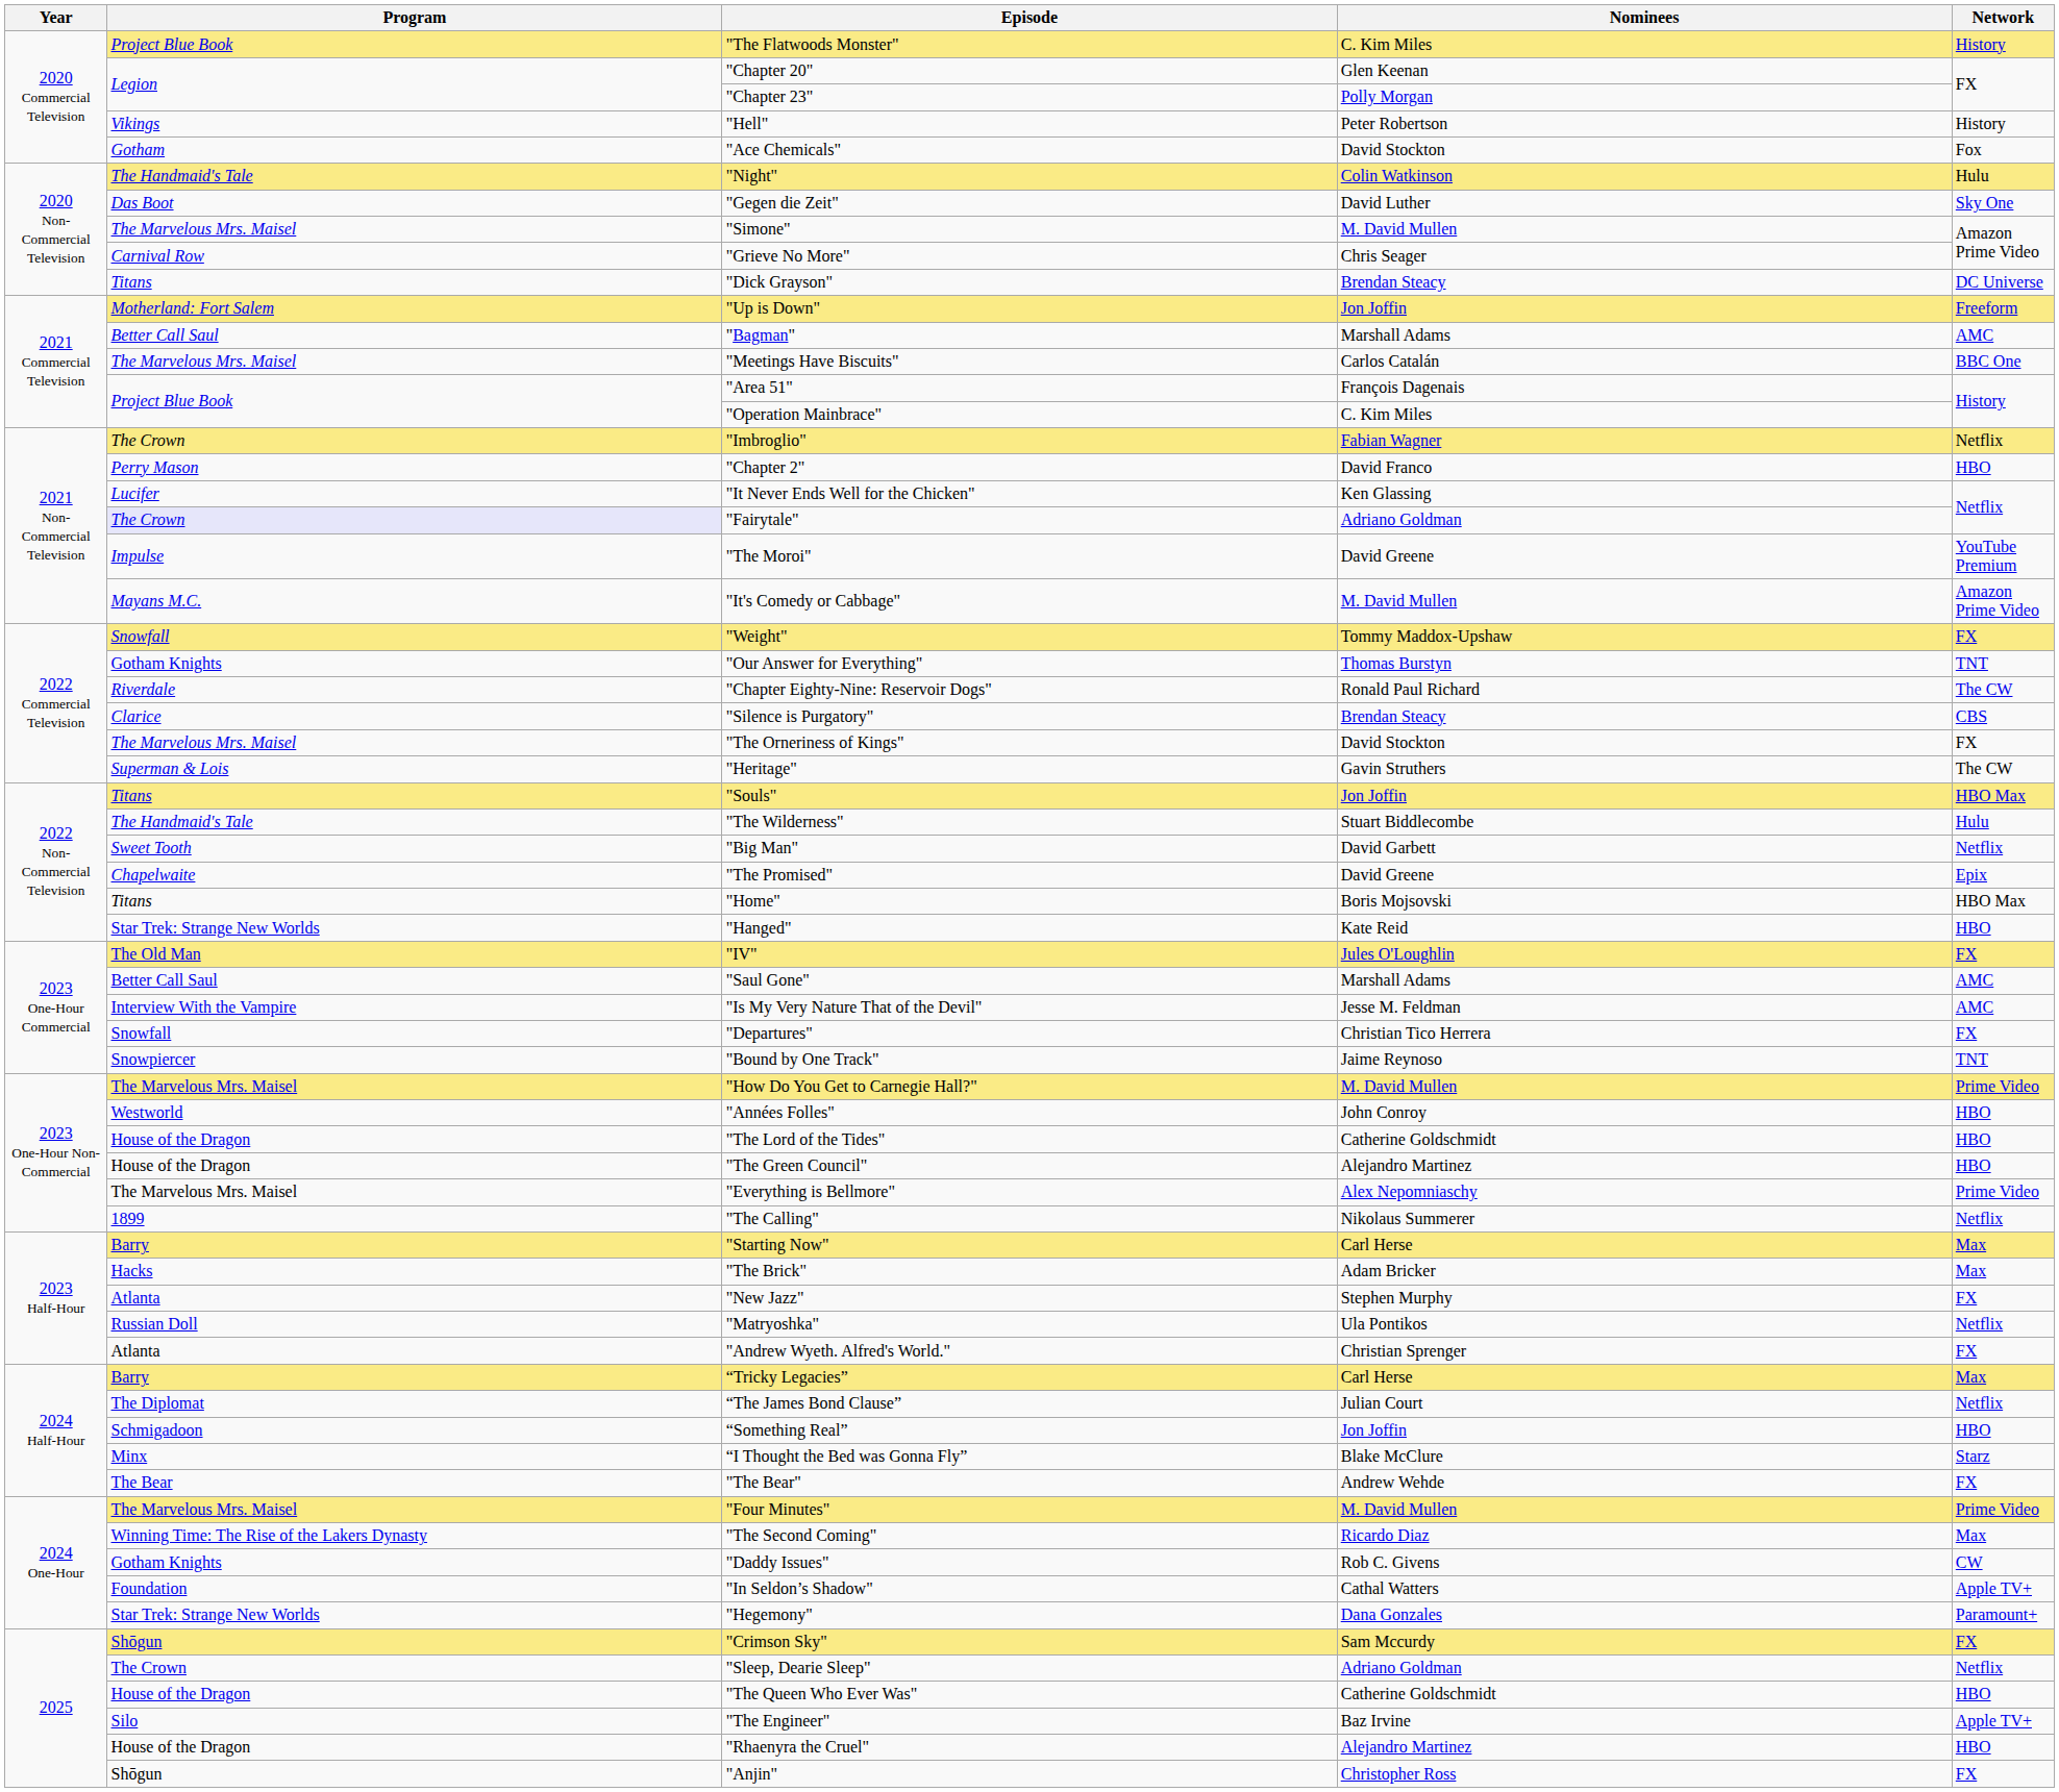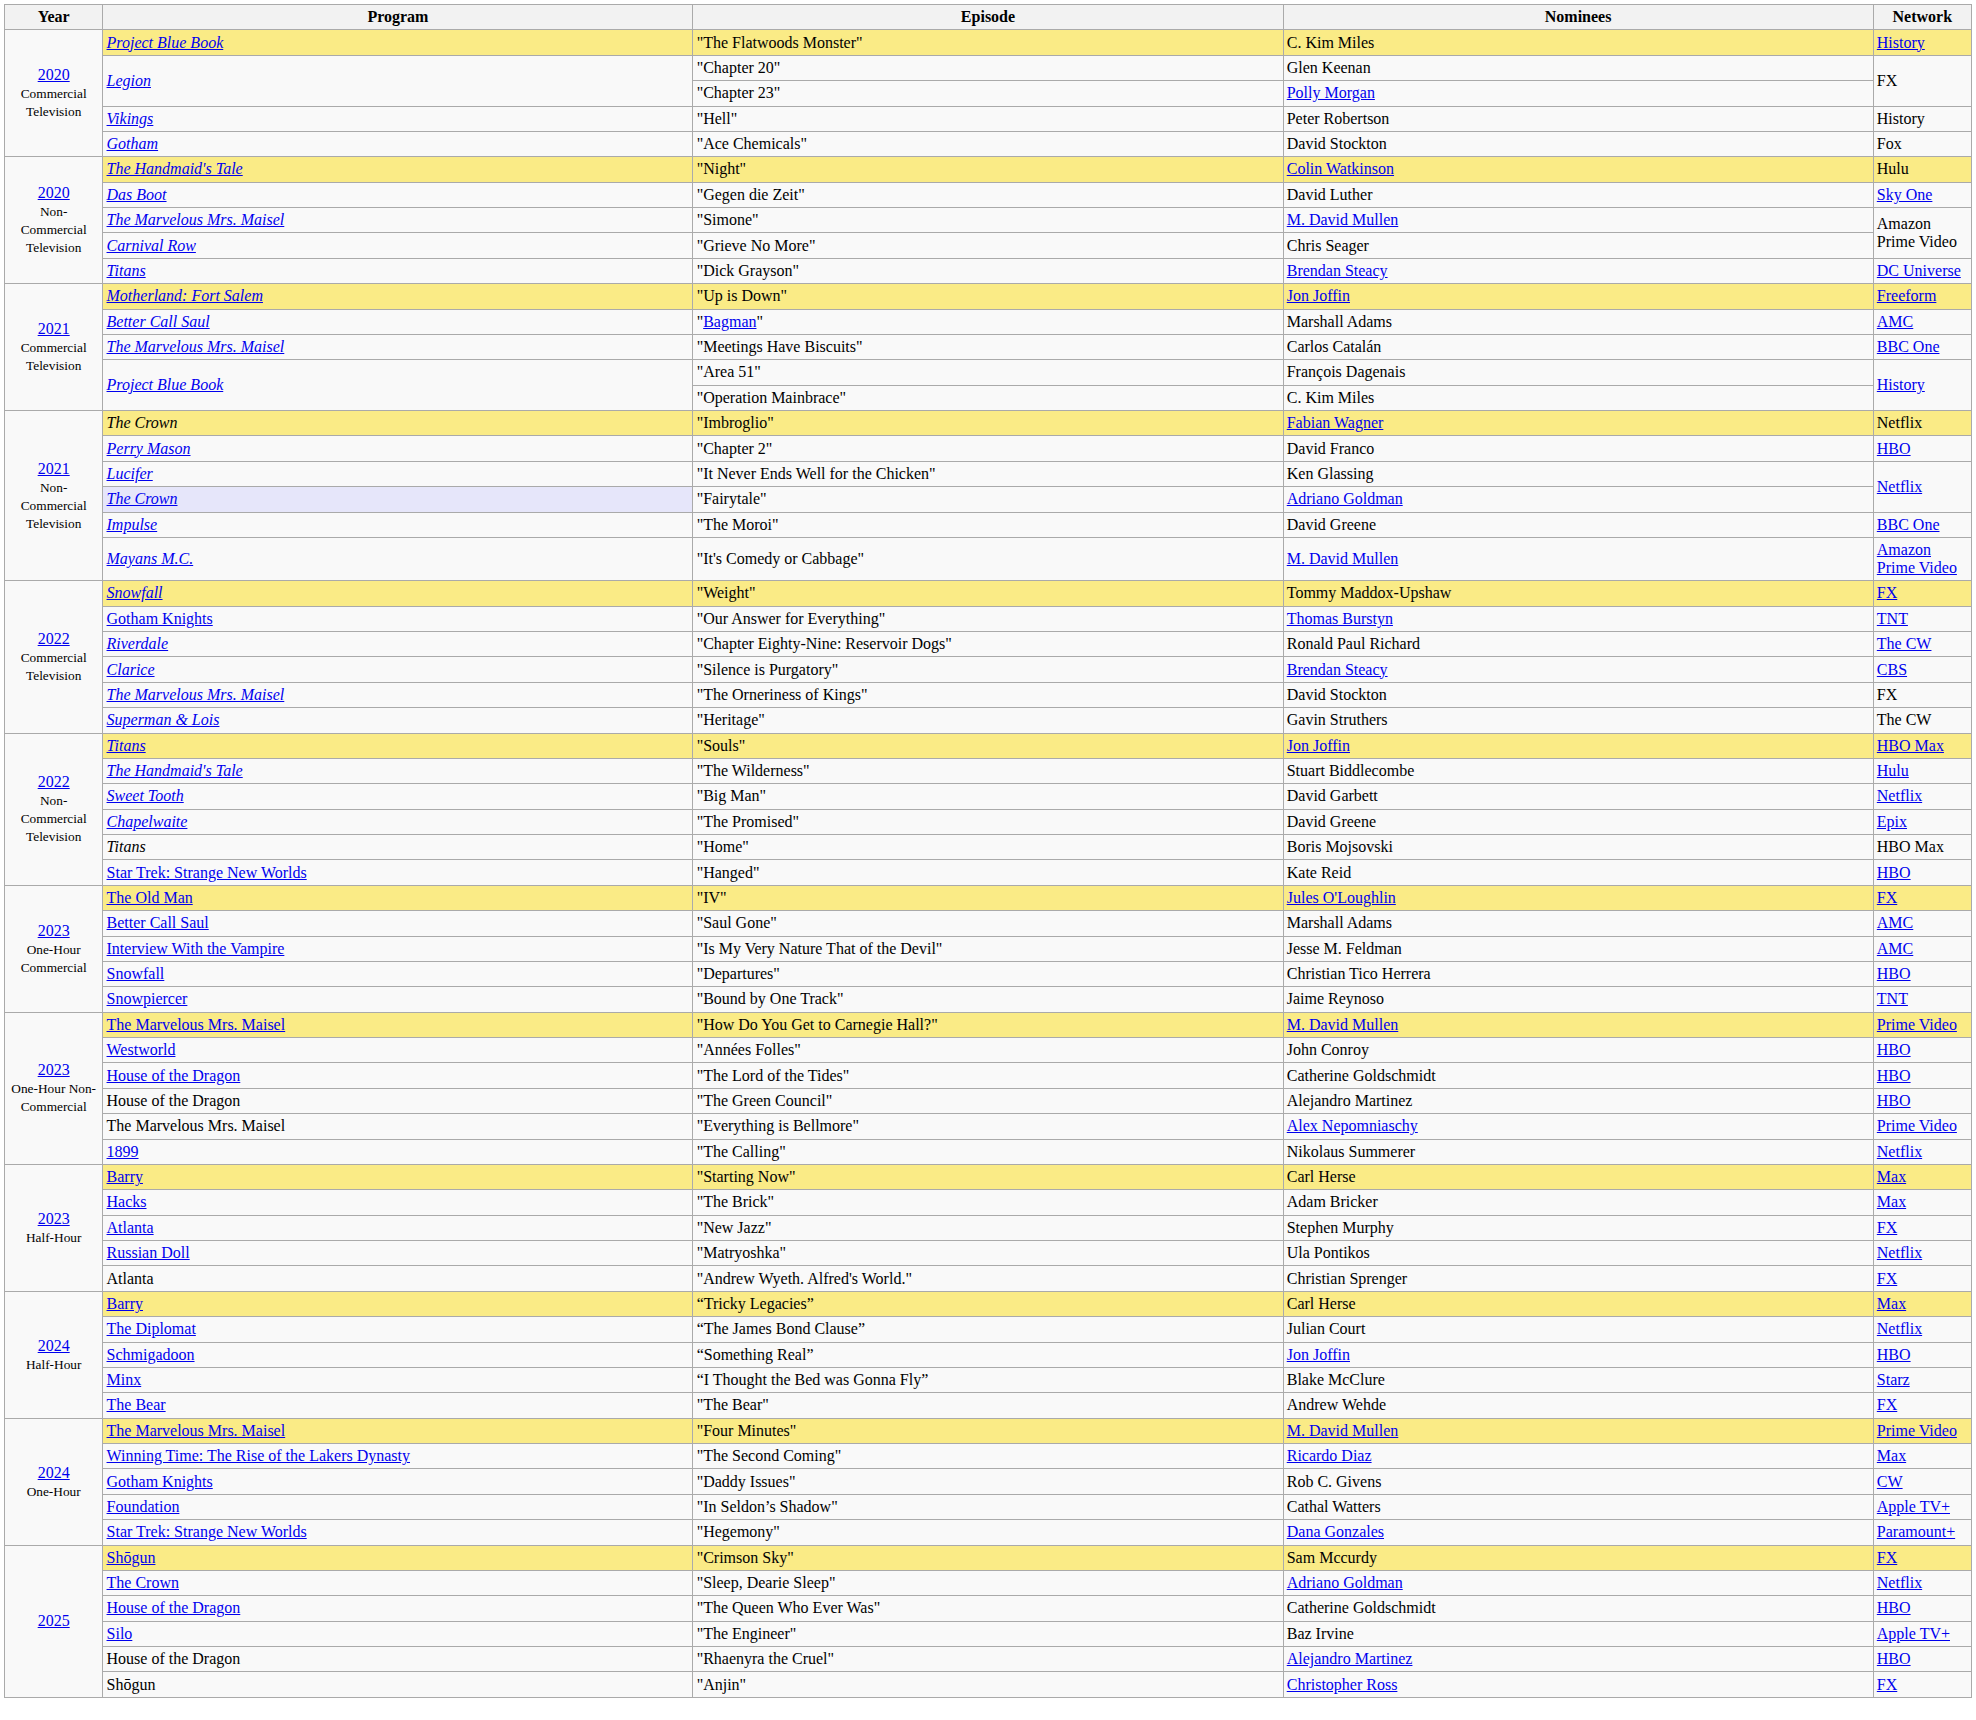"The Moroi" | Network: YouTube Premium -> BBC One
"Departures" | Network: FX -> HBO
